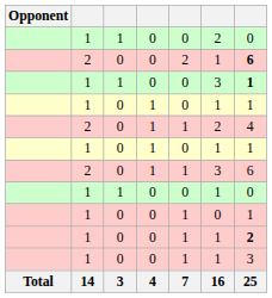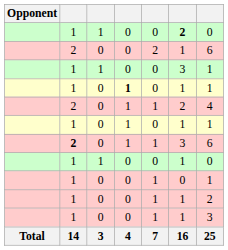row 2 | column 6: normal -> bold
row 3 | column 7: bold -> normal
row 4 | column 7: bold -> normal
row 5 | column 4: normal -> bold
row 8 | column 2: normal -> bold
row 11 | column 7: bold -> normal
